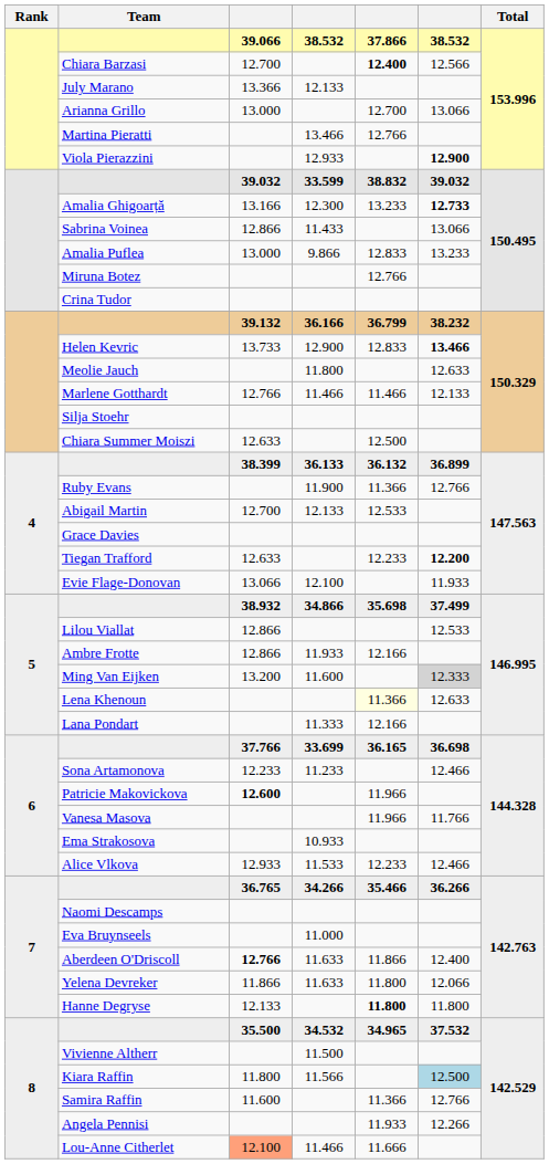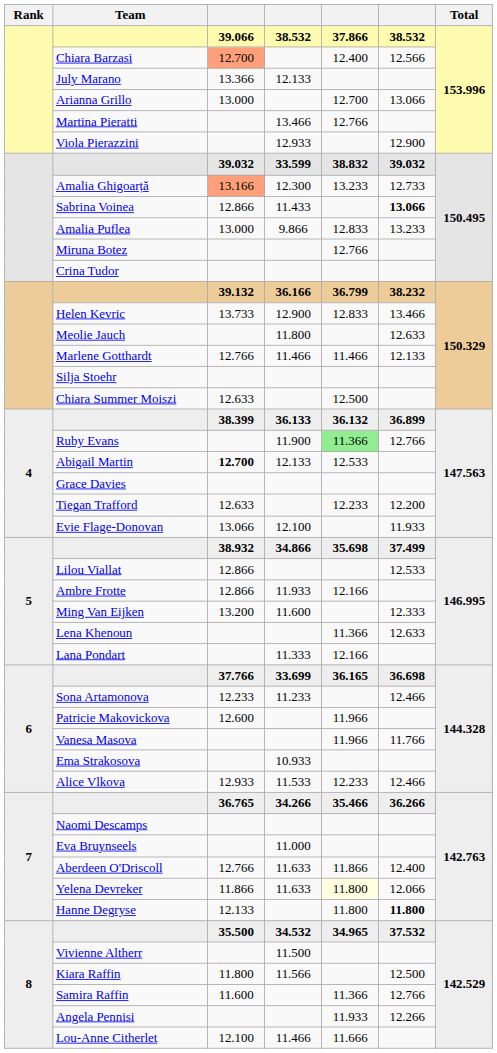Chiara Barzasi | column 3: no background -> lightsalmon background
Chiara Barzasi | column 5: bold -> normal
Viola Pierazzini | column 6: bold -> normal
Amalia Ghigoarță | column 3: no background -> lightsalmon background
Amalia Ghigoarță | column 6: bold -> normal
Sabrina Voinea | column 6: normal -> bold
Helen Kevric | column 6: bold -> normal
Ruby Evans | column 5: no background -> lightgreen background
Abigail Martin | column 3: normal -> bold
Tiegan Trafford | column 6: bold -> normal
Ming Van Eijken | column 6: lightgrey background -> no background
Lena Khenoun | column 5: lightyellow background -> no background
Patricie Makovickova | column 3: bold -> normal
Aberdeen O'Driscoll | column 3: bold -> normal
Yelena Devreker | column 5: no background -> lightyellow background
Hanne Degryse | column 5: bold -> normal
Hanne Degryse | column 6: normal -> bold
Kiara Raffin | column 6: lightblue background -> no background
Lou-Anne Citherlet | column 3: lightsalmon background -> no background
